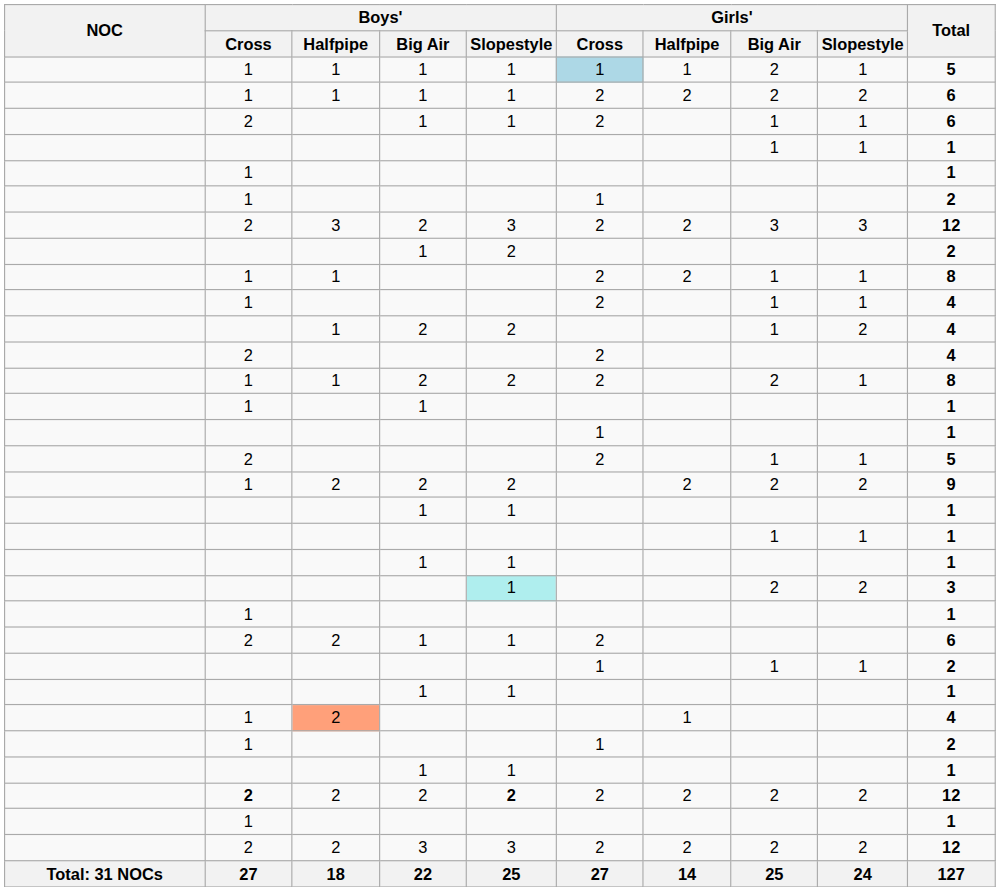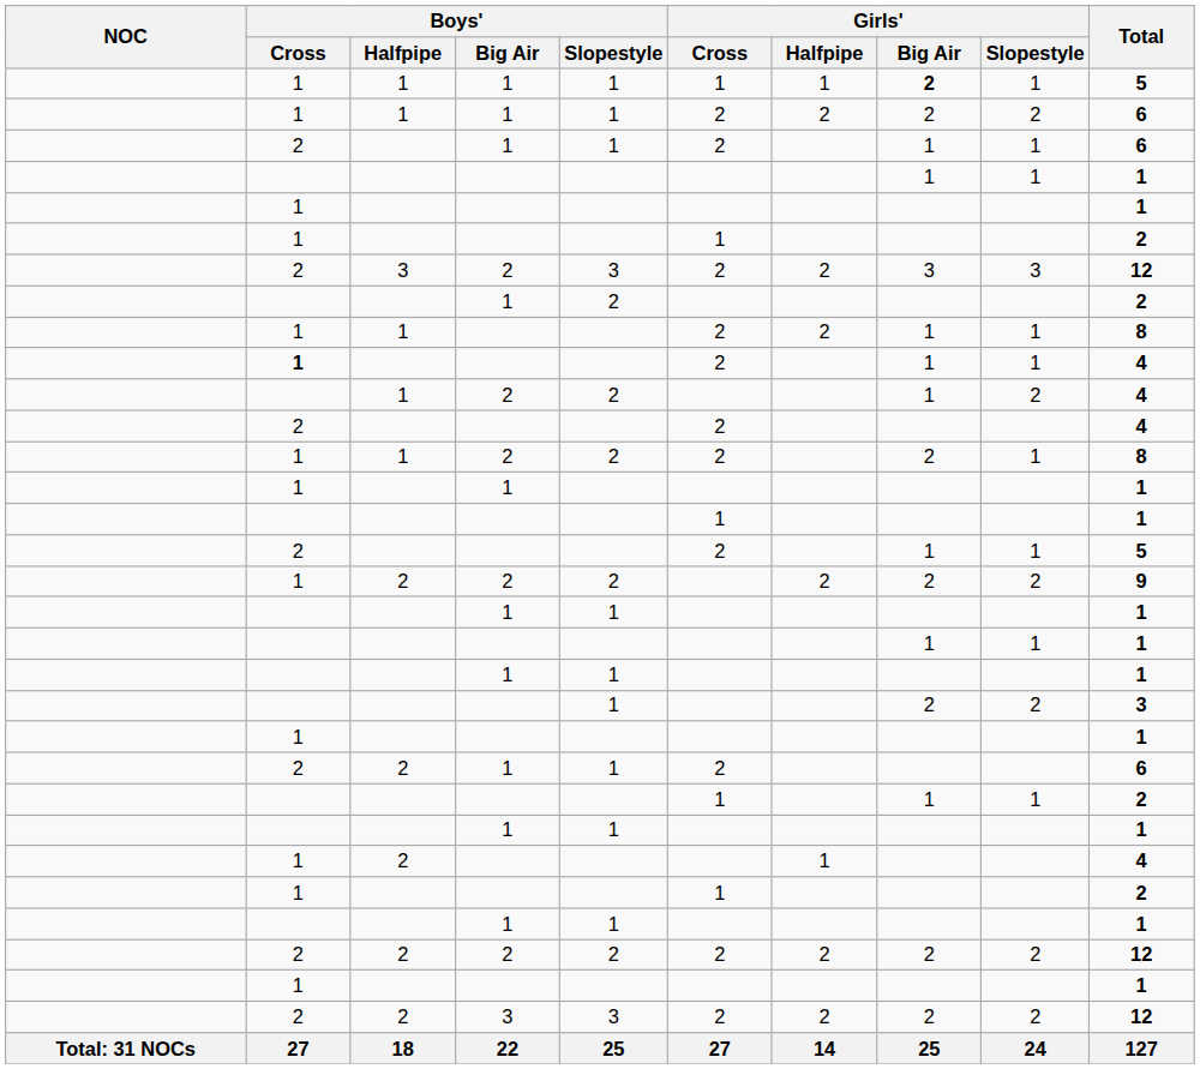row 3 | Girls' / Cross: lightblue background -> no background
row 3 | Girls' / Big Air: normal -> bold
row 12 | Boys' / Cross: normal -> bold
row 23 | Boys' / Slopestyle: paleturquoise background -> no background
row 28 | Boys' / Halfpipe: lightsalmon background -> no background
row 31 | Boys' / Cross: bold -> normal
row 31 | Boys' / Slopestyle: bold -> normal
